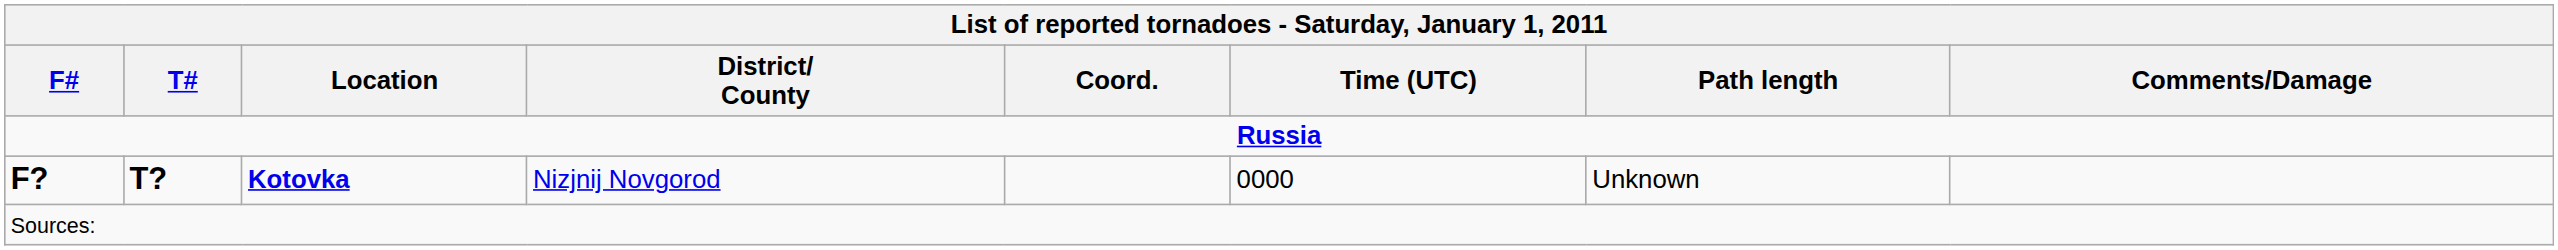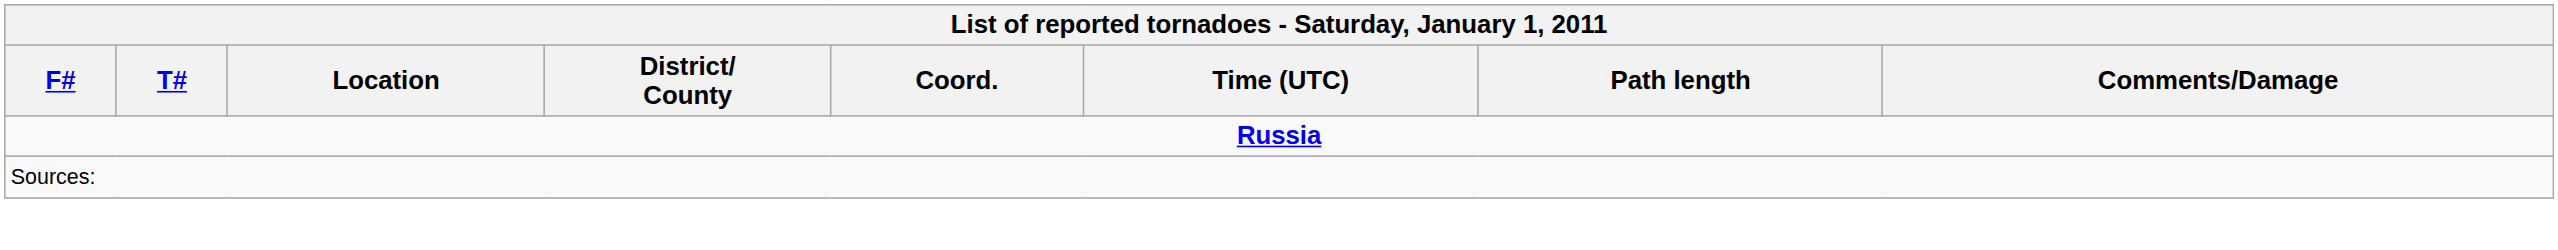- row: F? | T? | Kotovka | Nizjnij Novgorod | 0000 | Unknown
